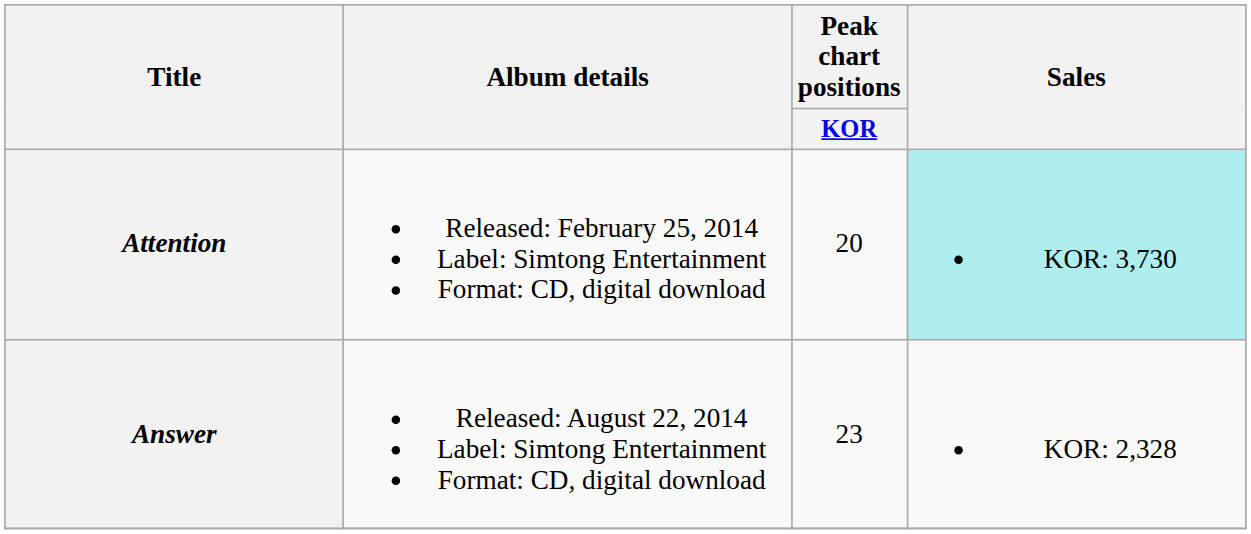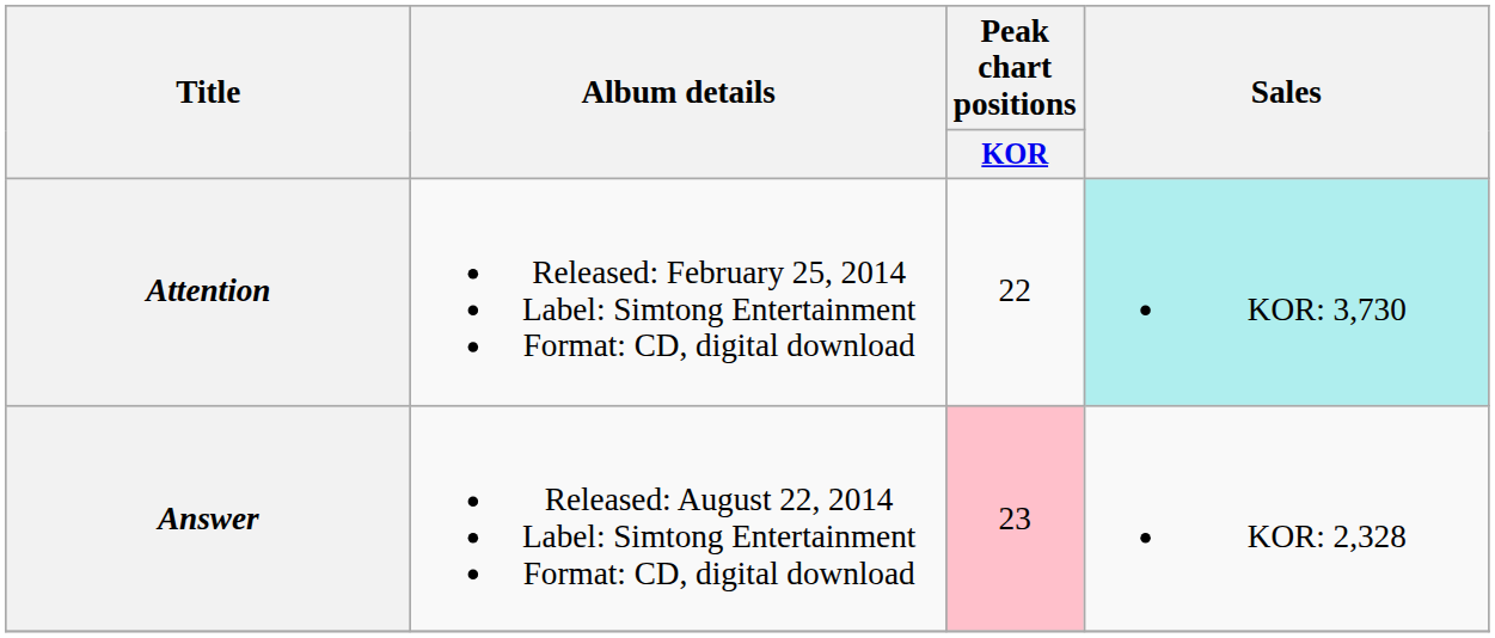Attention | Peak chart positions / KOR: 20 -> 22
Answer | Peak chart positions / KOR: no background -> pink background
